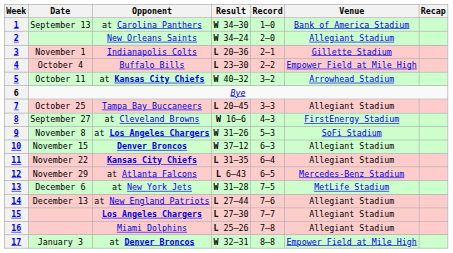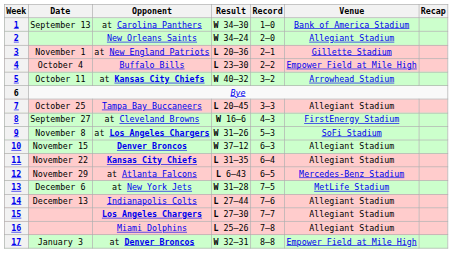3 | Opponent: Indianapolis Colts -> at New England Patriots
14 | Opponent: at New England Patriots -> Indianapolis Colts
